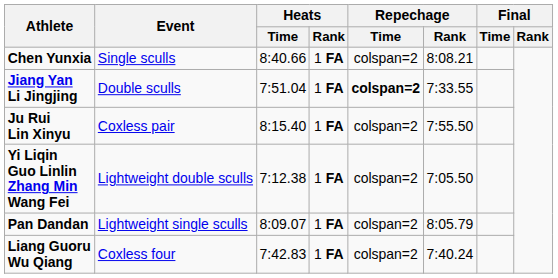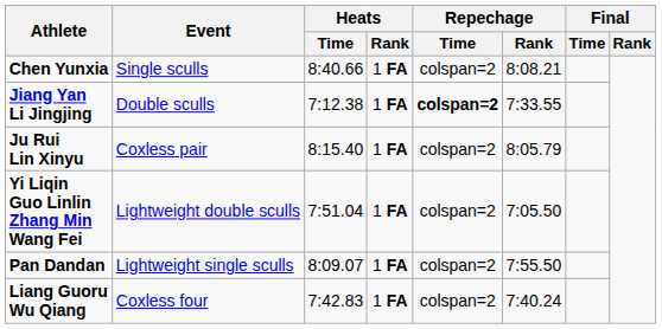Jiang Yan Li Jingjing | Heats / Time: 7:51.04 -> 7:12.38
Ju Rui Lin Xinyu | Repechage / Rank: 7:55.50 -> 8:05.79
Yi Liqin Guo Linlin Zhang Min Wang Fei | Heats / Time: 7:12.38 -> 7:51.04
Pan Dandan | Repechage / Rank: 8:05.79 -> 7:55.50
